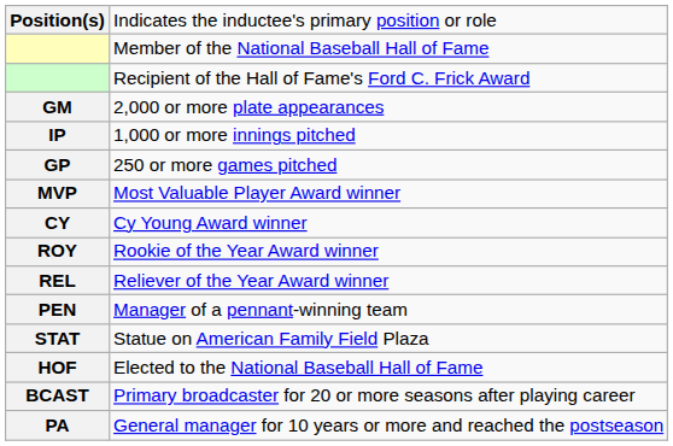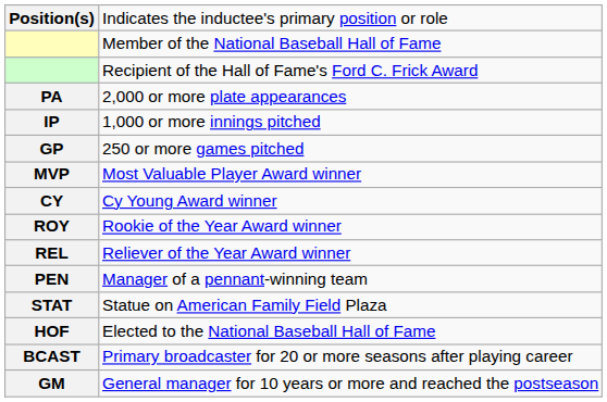row 4 | column 1: GM -> PA
row 15 | column 1: PA -> GM
